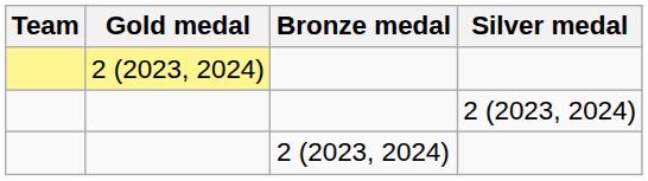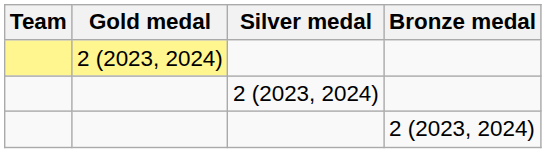columns swapped: Silver medal <-> Bronze medal
